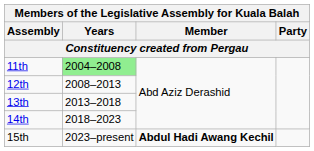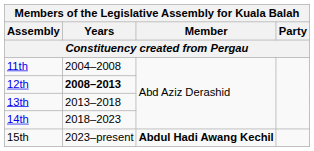11th | Years: lightgreen background -> no background
12th | Years: normal -> bold
